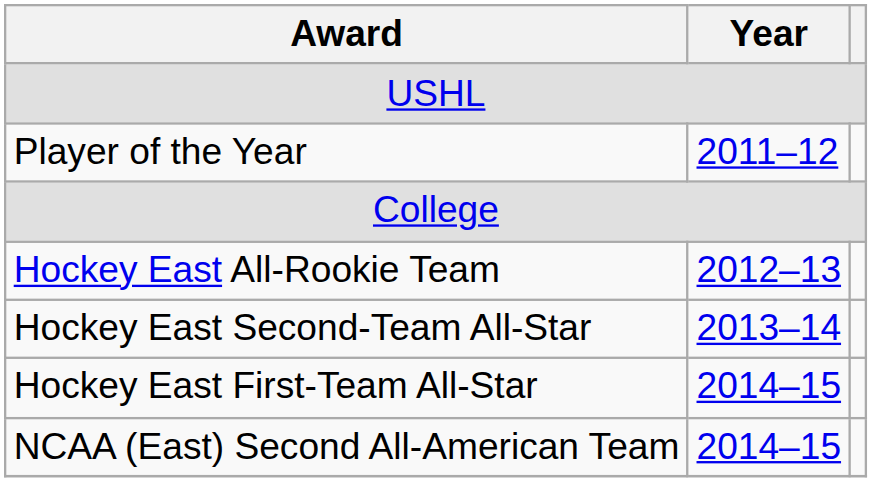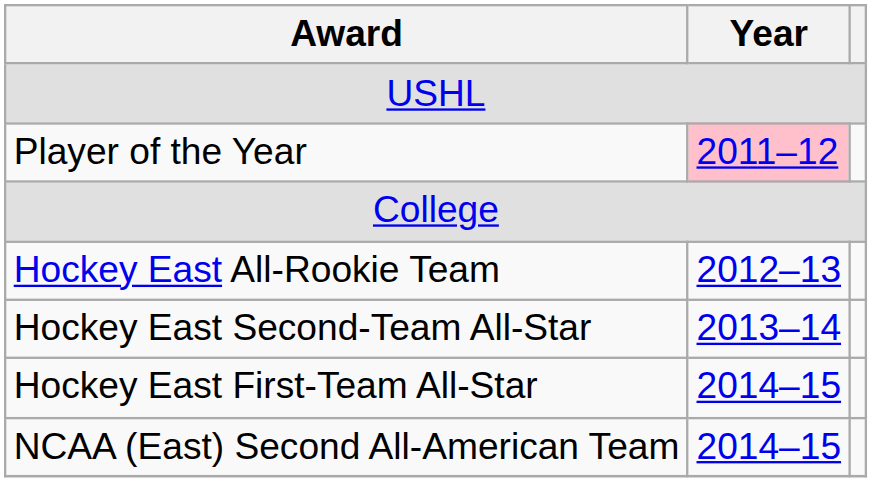Player of the Year | Year: no background -> pink background
